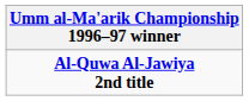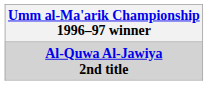row 2 | column 1: no background -> lightgrey background
